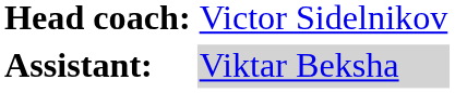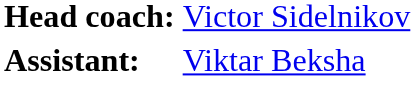Assistant: | column 2: lightgrey background -> no background
